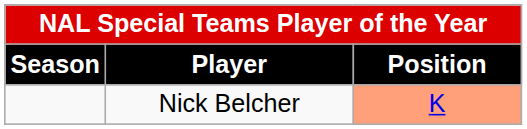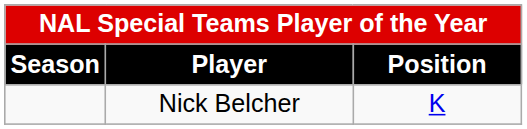Nick Belcher | Position: lightsalmon background -> no background
